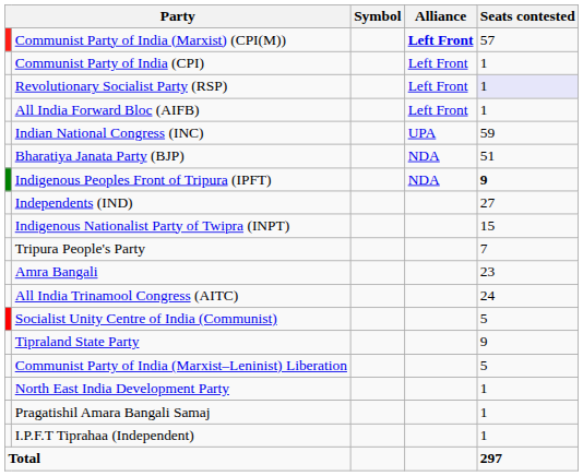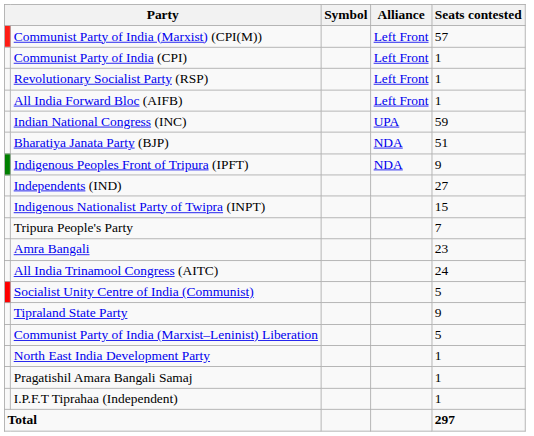Communist Party of India (Marxist) (CPI(M)) | Alliance: bold -> normal
Revolutionary Socialist Party (RSP) | Seats contested: lavender background -> no background
Indigenous Peoples Front of Tripura (IPFT) | Seats contested: bold -> normal
